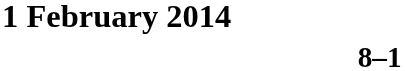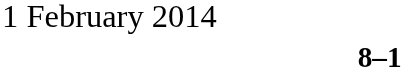1 February 2014 | column 1: bold -> normal
